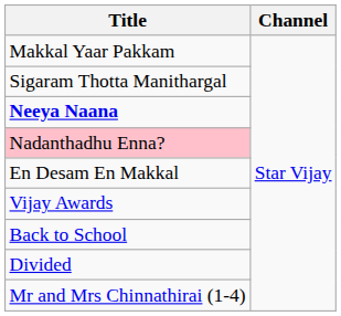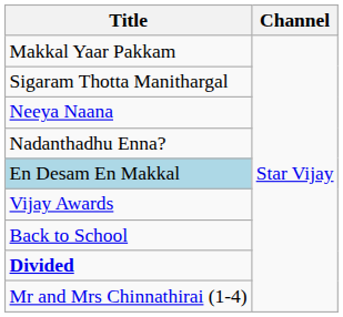Neeya Naana | Title: bold -> normal
Nadanthadhu Enna? | Title: pink background -> no background
En Desam En Makkal | Title: no background -> lightblue background
Divided | Title: normal -> bold
